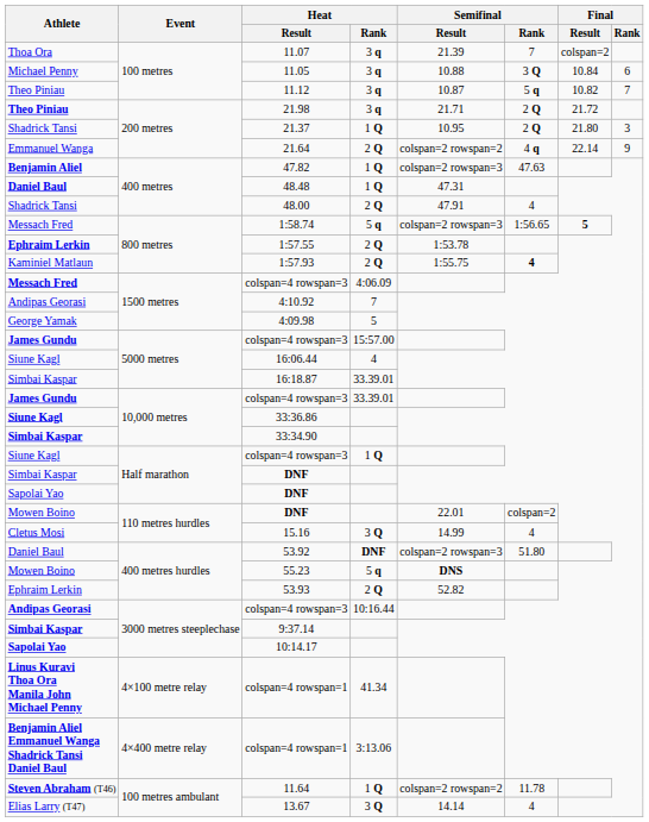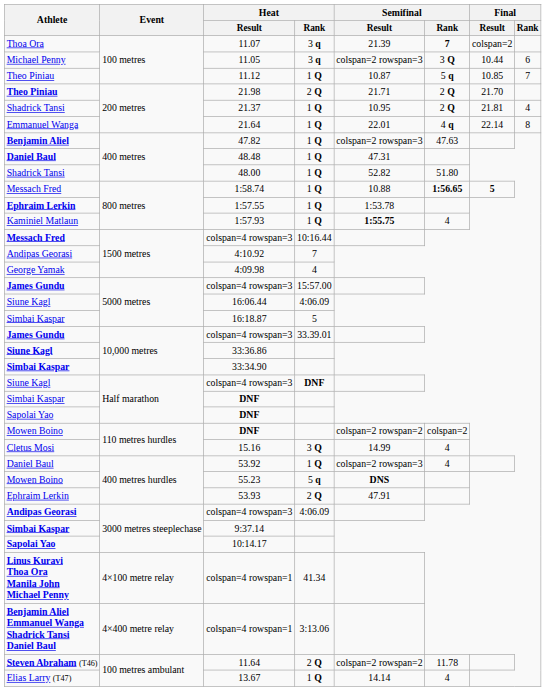11.07 | Semifinal / Rank: normal -> bold
11.05 | Semifinal / Result: 10.88 -> colspan=2 rowspan=3
11.05 | Final / Result: 10.84 -> 10.44
11.12 | Heat / Rank: 3 q -> 1 Q
11.12 | Final / Result: 10.82 -> 10.85
21.98 | Heat / Rank: 3 q -> 2 Q
21.98 | Final / Result: 21.72 -> 21.70
21.37 | Final / Result: 21.80 -> 21.81
21.37 | Final / Rank: 3 -> 4
21.64 | Heat / Rank: 2 Q -> 1 Q
21.64 | Semifinal / Result: colspan=2 rowspan=2 -> 22.01
21.64 | Final / Rank: 9 -> 8
48.00 | Heat / Rank: 2 Q -> 1 Q
48.00 | Semifinal / Result: 47.91 -> 52.82
48.00 | Semifinal / Rank: 4 -> 51.80
1:58.74 | Heat / Rank: 5 q -> 1 Q
1:58.74 | Semifinal / Result: colspan=2 rowspan=3 -> 10.88
1:58.74 | Semifinal / Rank: normal -> bold
1:57.55 | Heat / Rank: 2 Q -> 1 Q
1:57.93 | Heat / Rank: 2 Q -> 1 Q
1:57.93 | Semifinal / Result: normal -> bold
1:57.93 | Semifinal / Rank: bold -> normal
Messach Fred / colspan=4 rowspan=3 | Heat / Rank: 4:06.09 -> 10:16.44
4:09.98 | Heat / Rank: 5 -> 4
16:06.44 | Heat / Rank: 4 -> 4:06.09
16:18.87 | Heat / Rank: 33.39.01 -> 5
Siune Kagl / colspan=4 rowspan=3 | Heat / Rank: 1 Q -> DNF
Mowen Boino / DNF | Semifinal / Result: 22.01 -> colspan=2 rowspan=2
53.92 | Heat / Rank: DNF -> 1 Q
53.92 | Semifinal / Rank: 51.80 -> 4
53.93 | Semifinal / Result: 52.82 -> 47.91
Andipas Georasi / colspan=4 rowspan=3 | Heat / Rank: 10:16.44 -> 4:06.09
11.64 | Heat / Rank: 1 Q -> 2 Q
13.67 | Heat / Rank: 3 Q -> 1 Q
